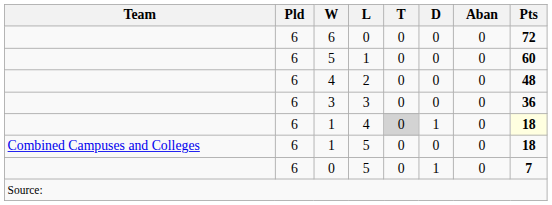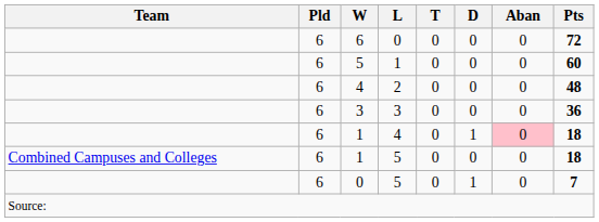1 / 4 | T: lightgrey background -> no background
1 / 4 | Aban: no background -> pink background
1 / 4 | Pts: lightyellow background -> no background
